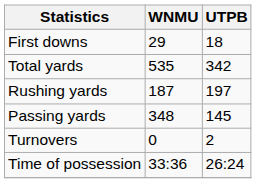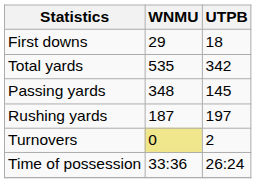rows swapped: Rushing yards <-> Passing yards
Turnovers | WNMU: no background -> khaki background
